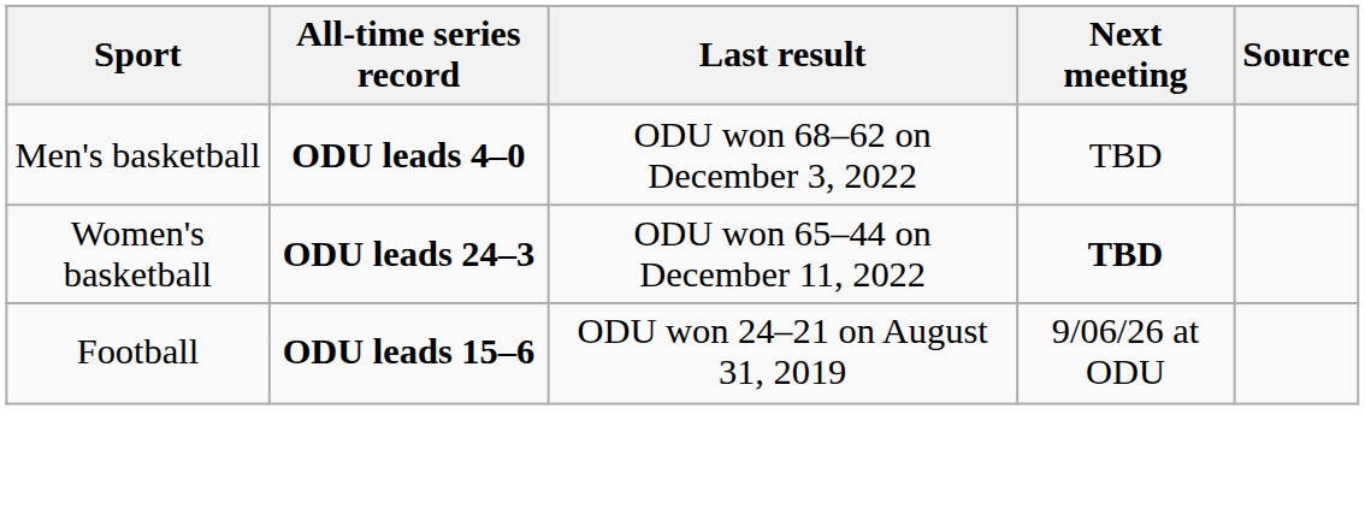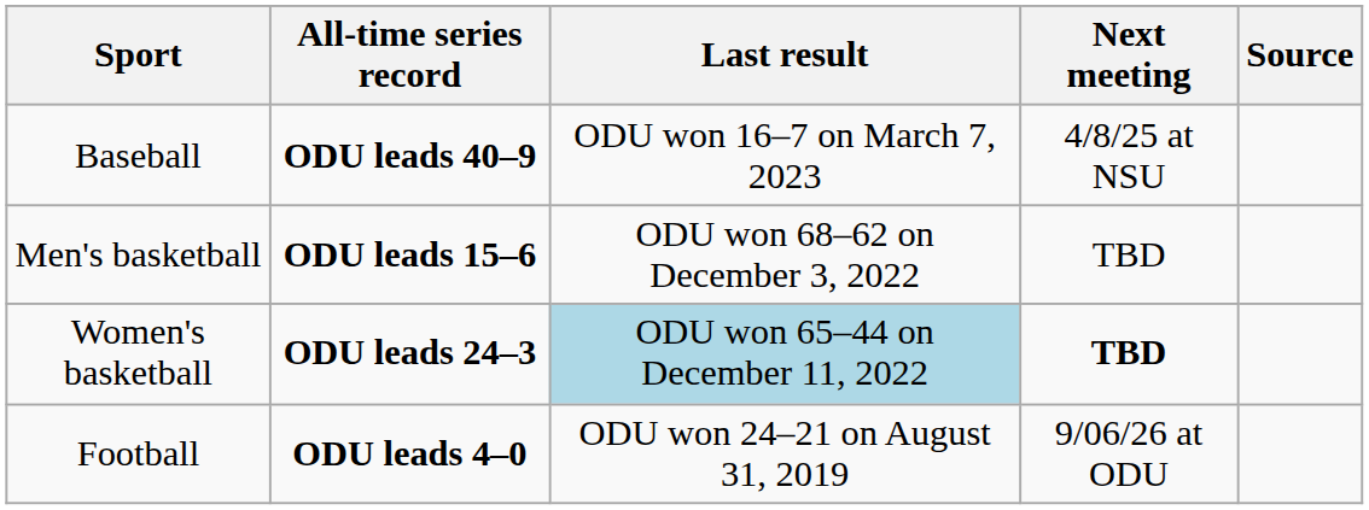+ row: Baseball | ODU leads 40–9 | ODU won 16–7 on March 7, 2023 | 4/8/25 at NSU
Men's basketball | All-time series record: ODU leads 4–0 -> ODU leads 15–6
Women's basketball | Last result: no background -> lightblue background
Football | All-time series record: ODU leads 15–6 -> ODU leads 4–0
